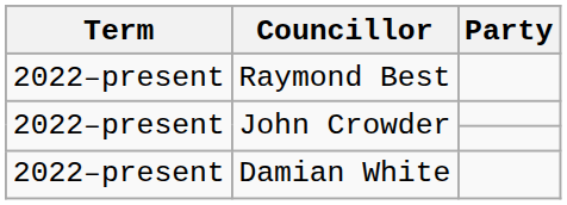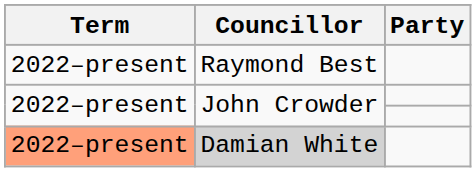Damian White | Term: no background -> lightsalmon background
Damian White | Councillor: no background -> lightgrey background
